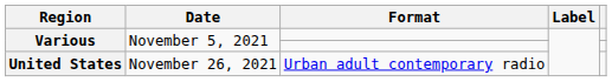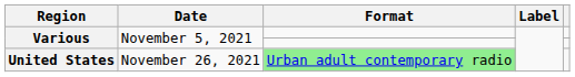United States | Format: no background -> lightgreen background
